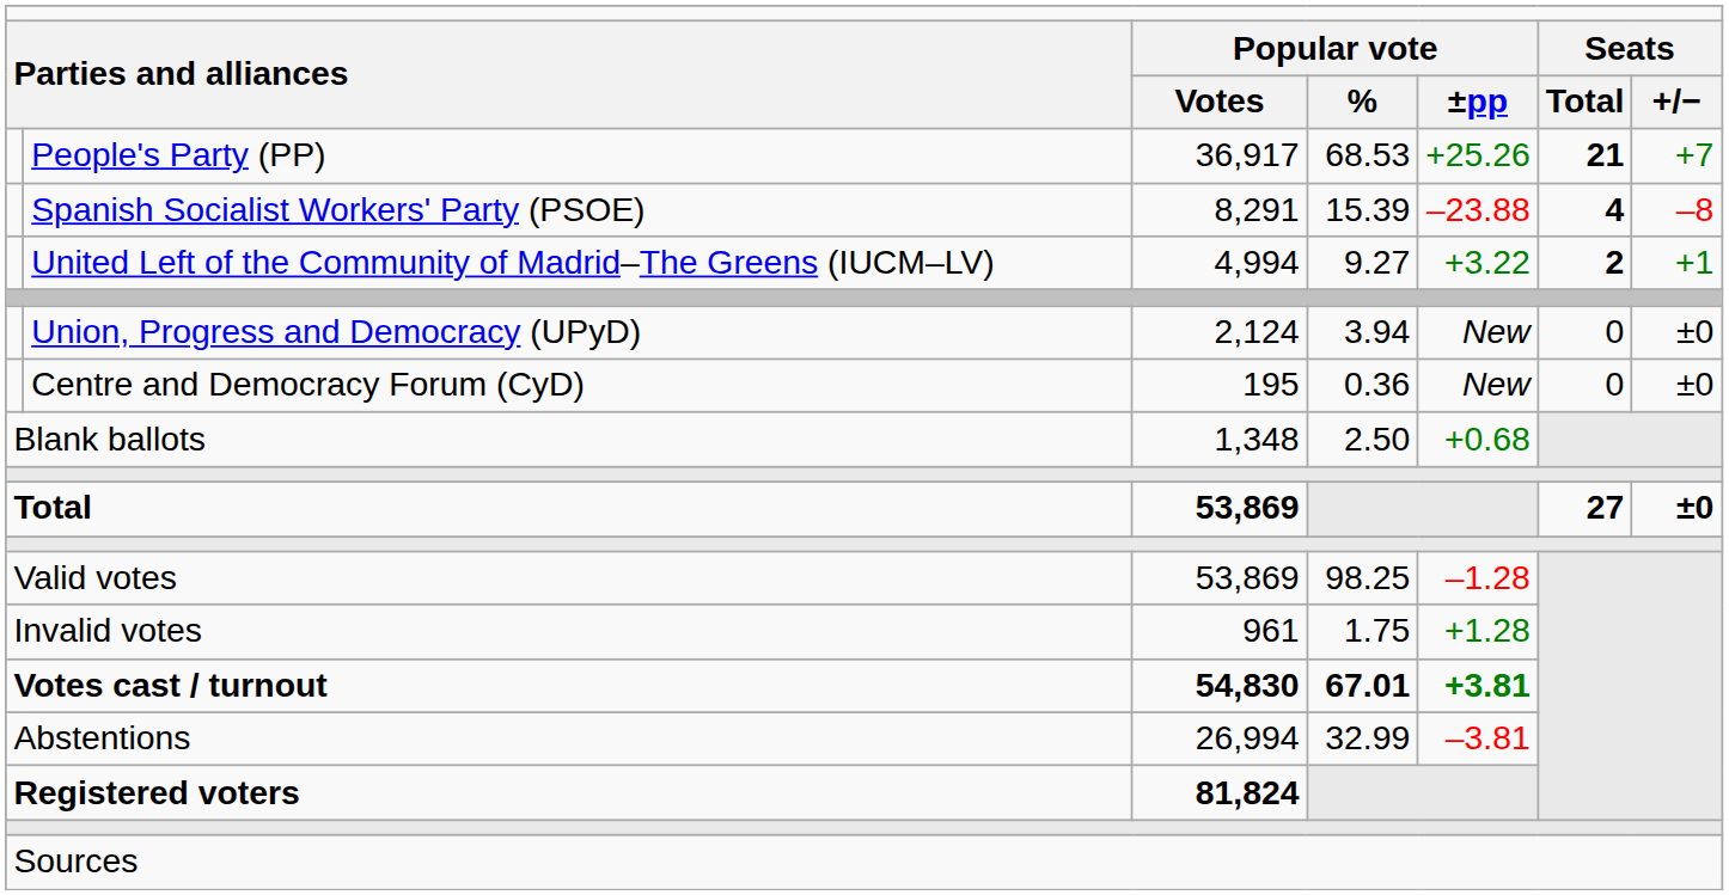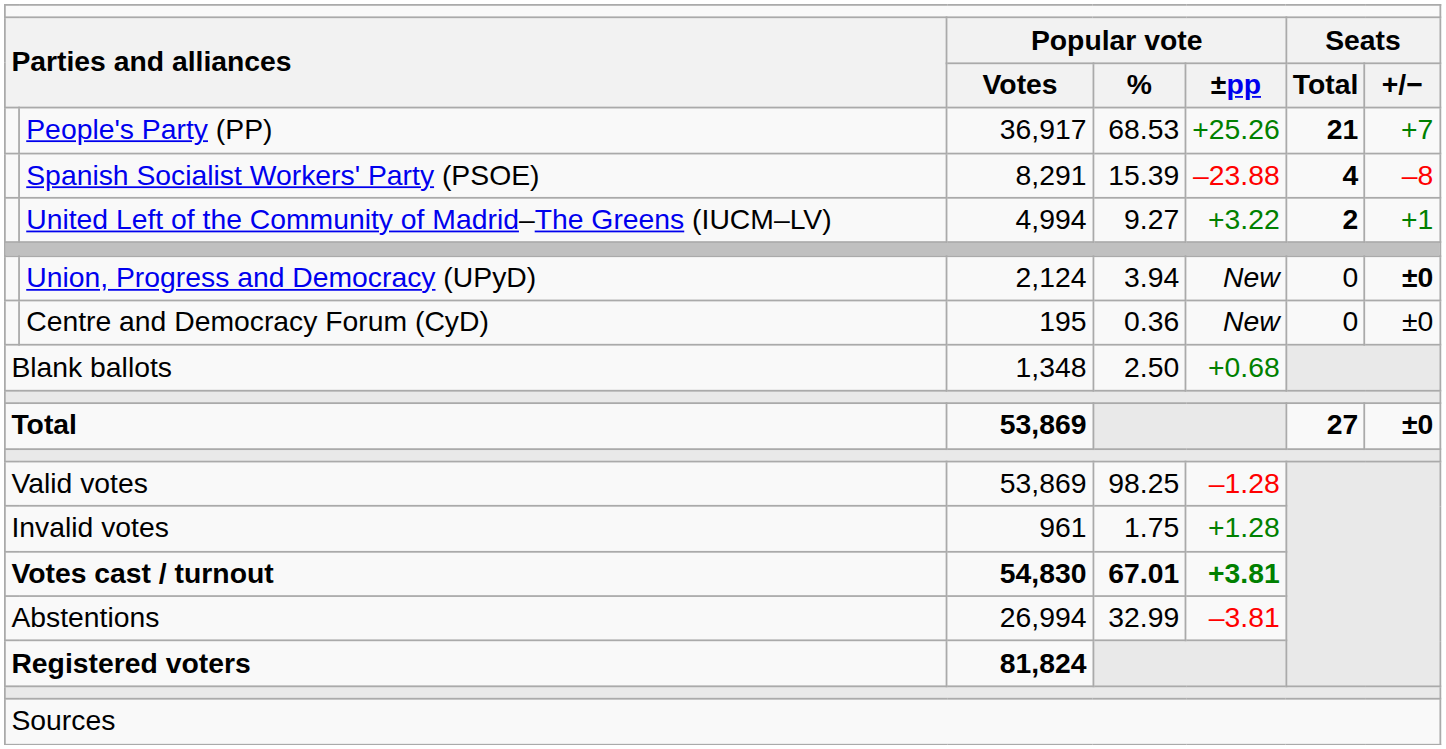Union, Progress and Democracy (UPyD) | column 7: normal -> bold
